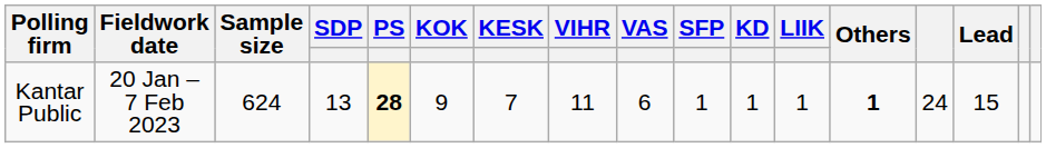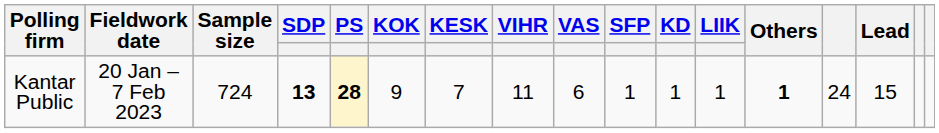Kantar Public | Sample size: 624 -> 724
Kantar Public | SDP: normal -> bold
